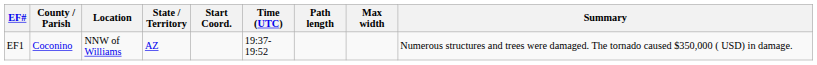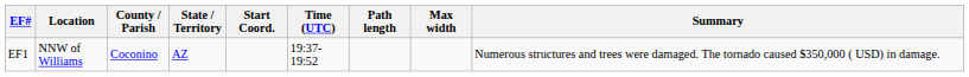columns swapped: Location <-> County / Parish
